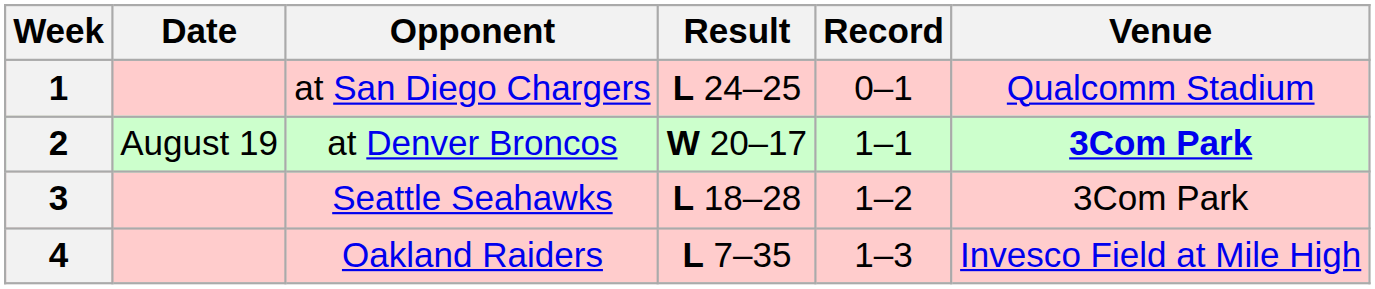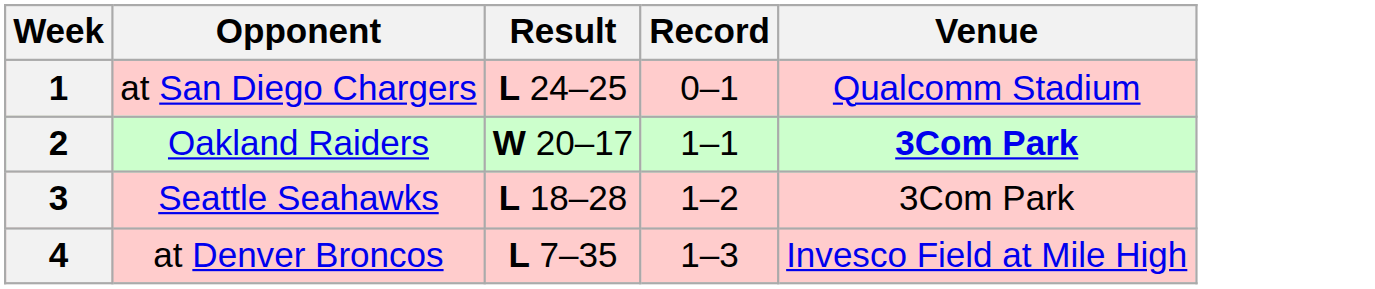- column: Date | August 19
2 | Opponent: at Denver Broncos -> Oakland Raiders
4 | Opponent: Oakland Raiders -> at Denver Broncos
